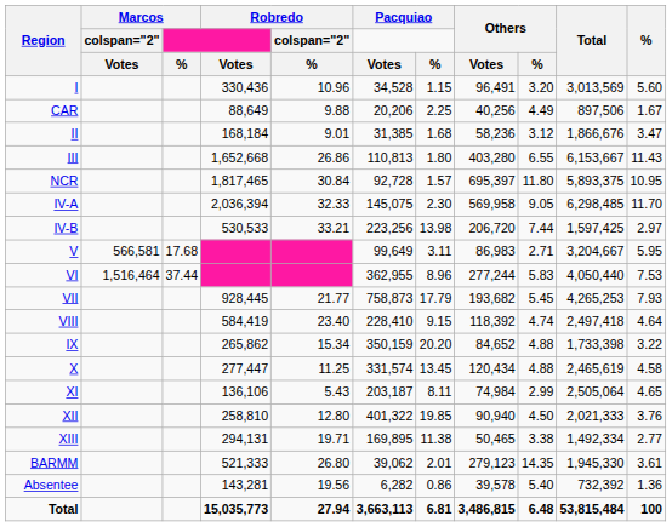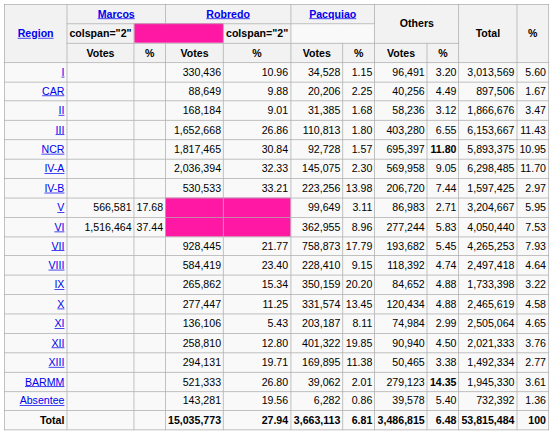NCR | Others / %: normal -> bold
BARMM | Others / %: normal -> bold
